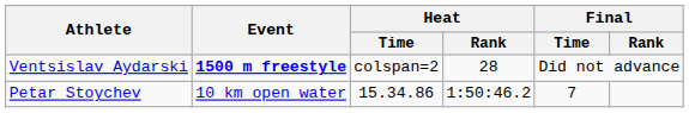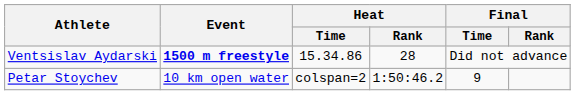Ventsislav Aydarski | Heat / Time: colspan=2 -> 15.34.86
Petar Stoychev | Heat / Time: 15.34.86 -> colspan=2
Petar Stoychev | Final / Time: 7 -> 9
